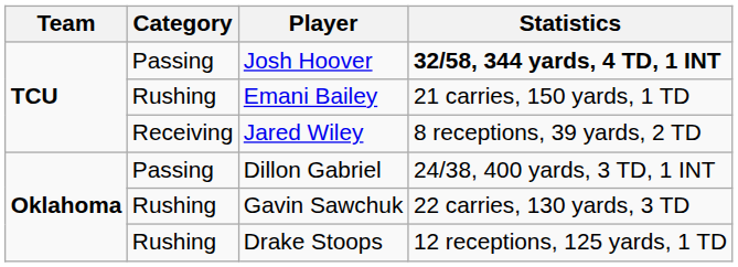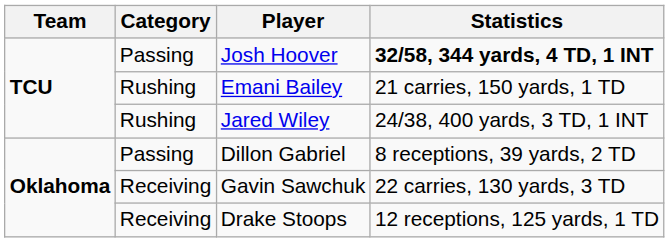Jared Wiley | Category: Receiving -> Rushing
Jared Wiley | Statistics: 8 receptions, 39 yards, 2 TD -> 24/38, 400 yards, 3 TD, 1 INT
Dillon Gabriel | Statistics: 24/38, 400 yards, 3 TD, 1 INT -> 8 receptions, 39 yards, 2 TD
Gavin Sawchuk | Category: Rushing -> Receiving
Drake Stoops | Category: Rushing -> Receiving
